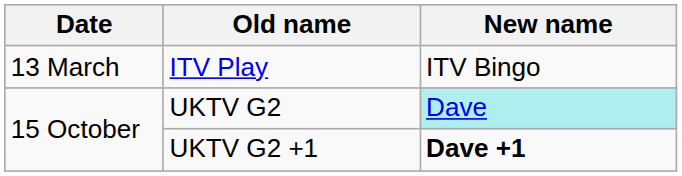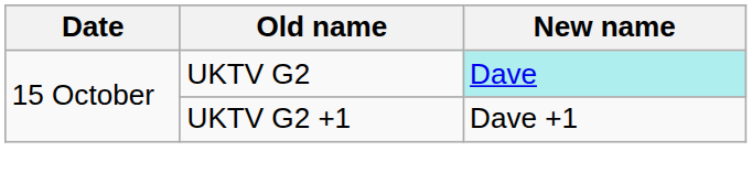- row: 13 March | ITV Play | ITV Bingo
UKTV G2 +1 | New name: bold -> normal
